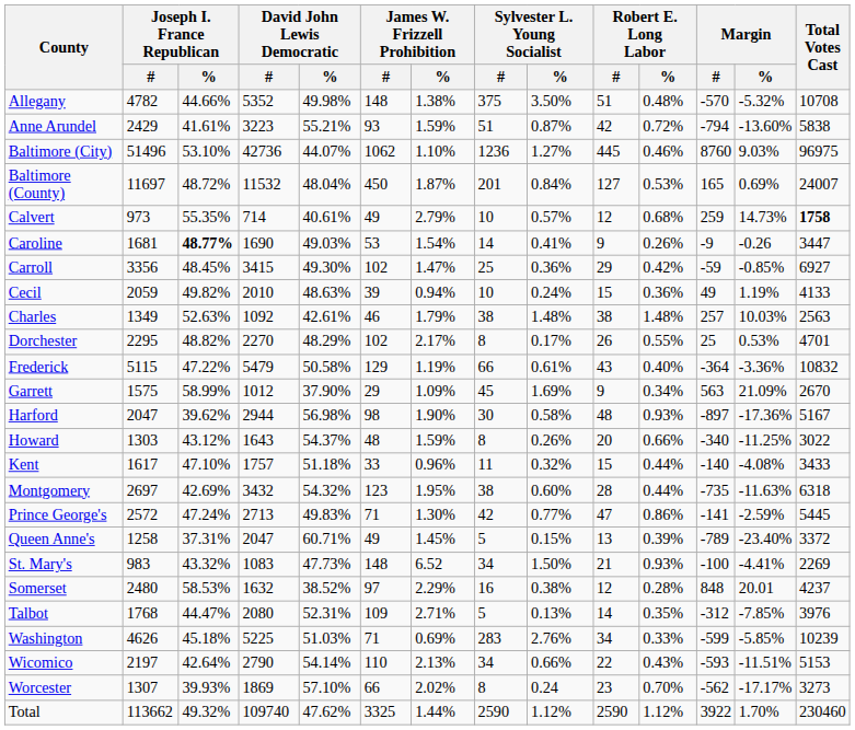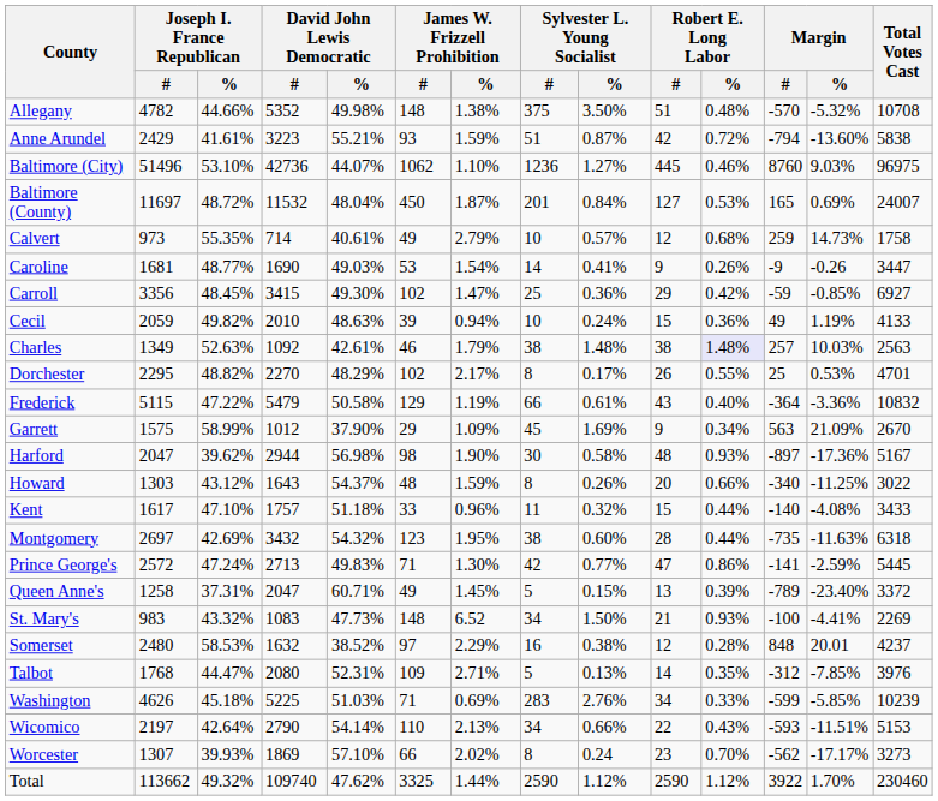Calvert | Total Votes Cast: bold -> normal
Caroline | Joseph I. France Republican / %: bold -> normal
Charles | Robert E. Long Labor / %: no background -> lavender background
